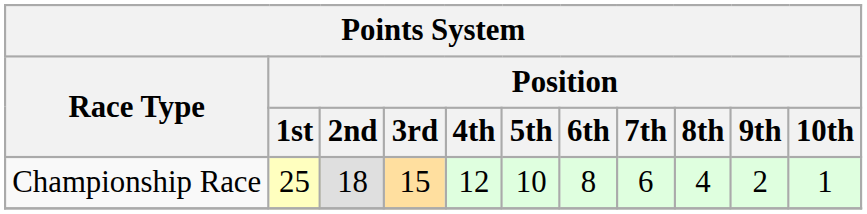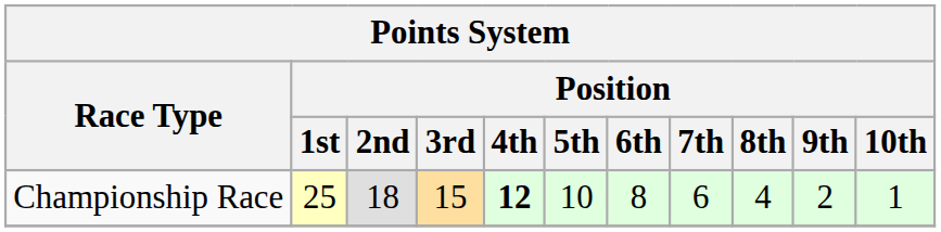Championship Race | Position / 4th: normal -> bold
